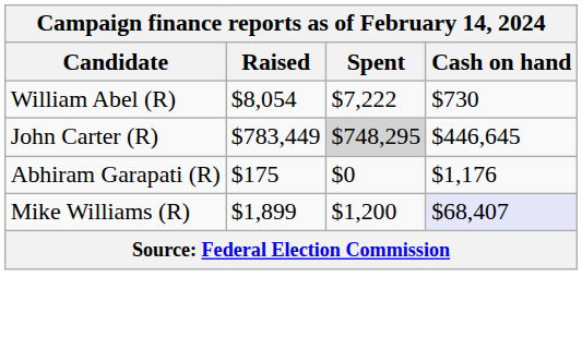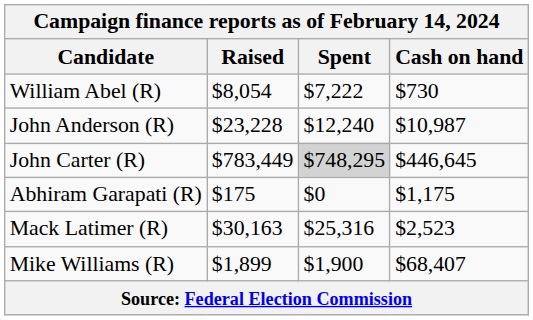+ row: John Anderson (R) | $23,228 | $12,240 | $10,987
Abhiram Garapati (R) | Cash on hand: $1,176 -> $1,175
+ row: Mack Latimer (R) | $30,163 | $25,316 | $2,523
Mike Williams (R) | Spent: $1,200 -> $1,900
Mike Williams (R) | Cash on hand: lavender background -> no background
